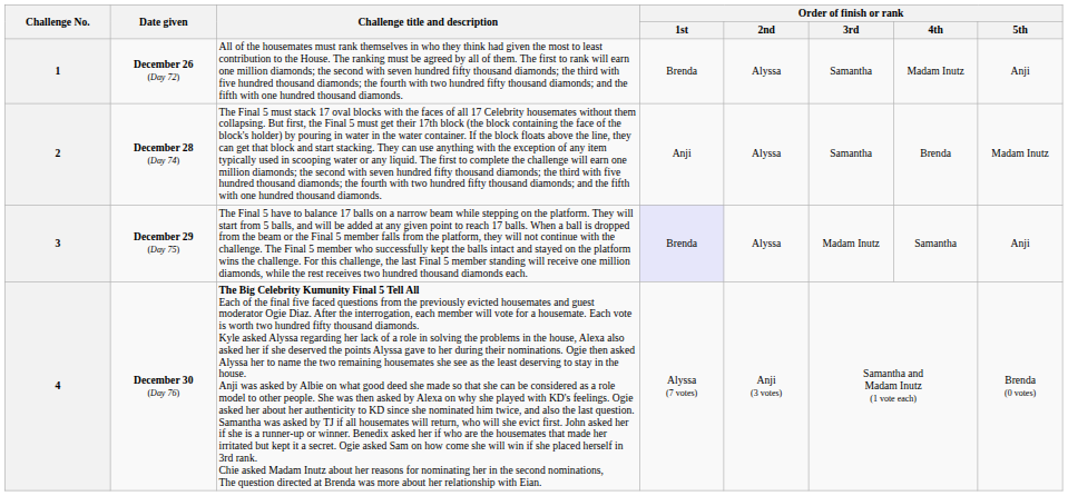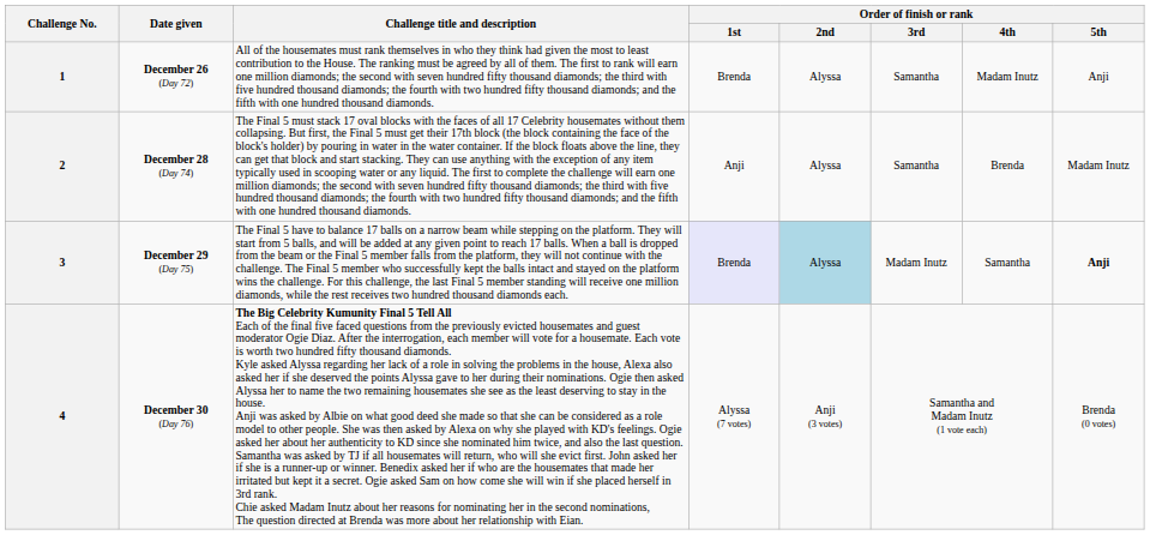3 | Order of finish or rank / 2nd: no background -> lightblue background
3 | Order of finish or rank / 5th: normal -> bold
